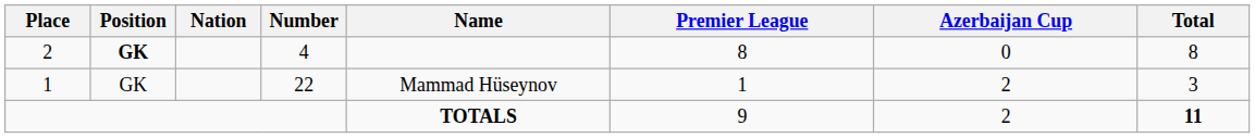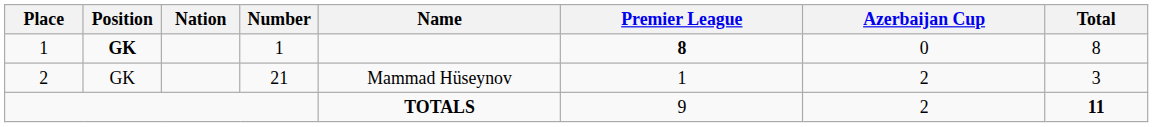row 2 | Place: 2 -> 1
row 2 | Number: 4 -> 1
row 2 | Premier League: normal -> bold
row 3 | Place: 1 -> 2
row 3 | Number: 22 -> 21
